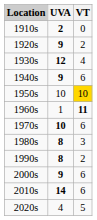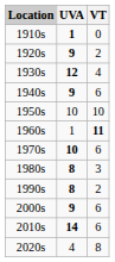1910s | UVA: 2 -> 1
1950s | VT: gold background -> no background
2020s | VT: 5 -> 8
